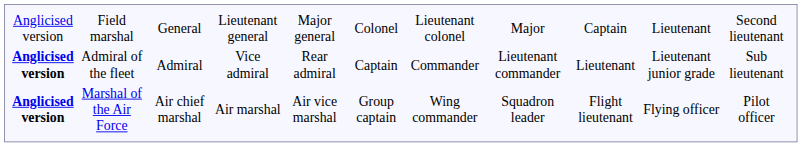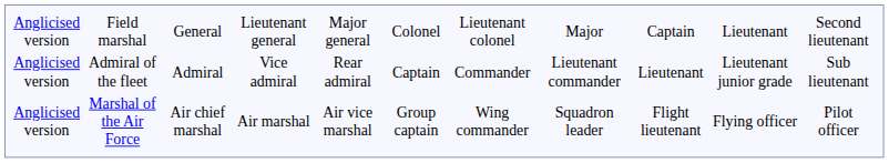Admiral of the fleet | column 1: bold -> normal
Marshal of the Air Force | column 1: bold -> normal
